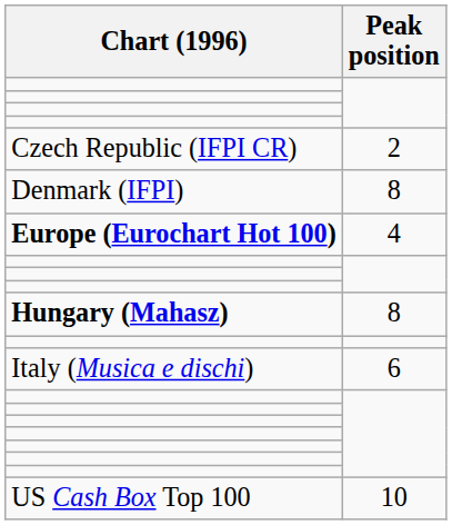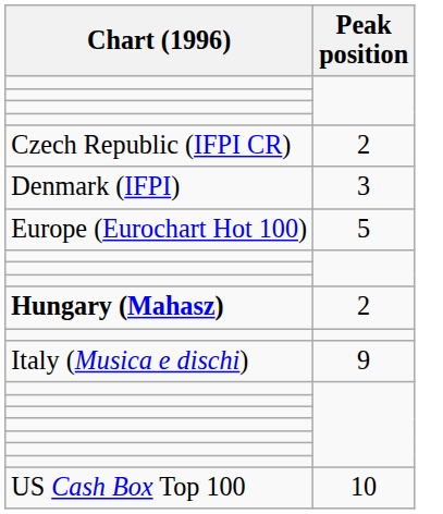row 7 | Peak position: 8 -> 3
row 8 | Chart (1996): bold -> normal
row 8 | Peak position: 4 -> 5
row 12 | Peak position: 8 -> 2
row 14 | Peak position: 6 -> 9
